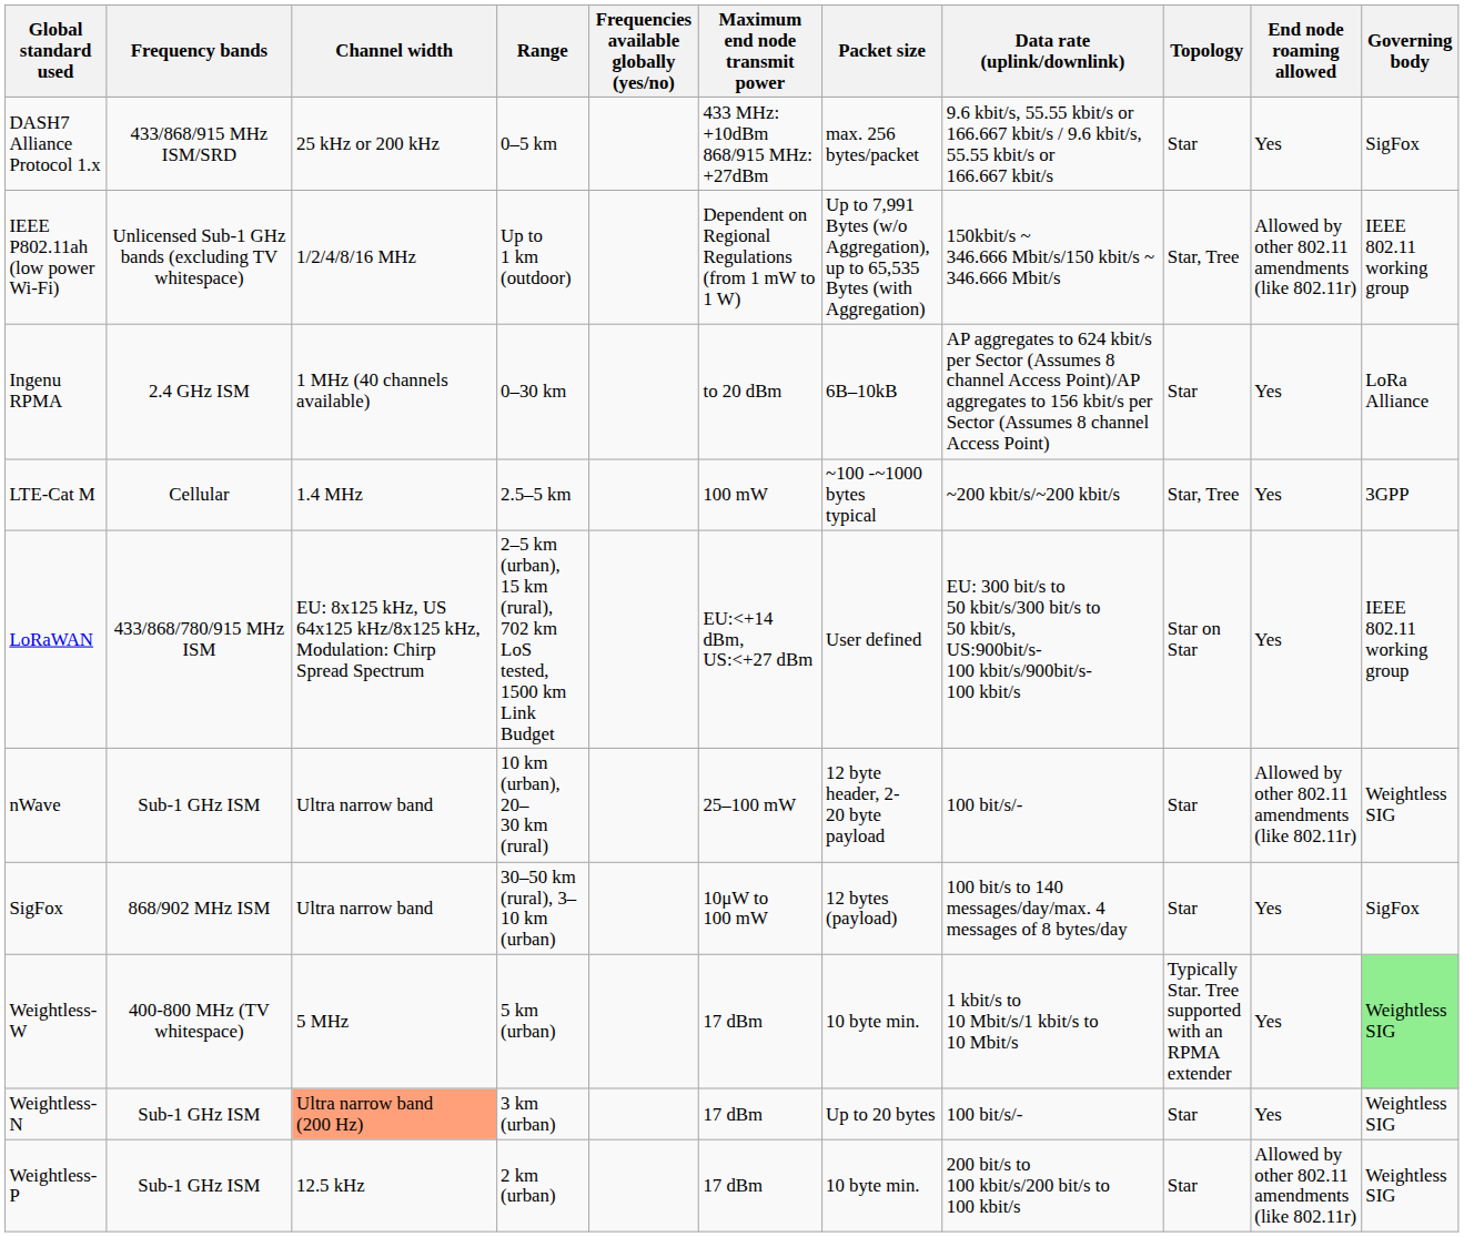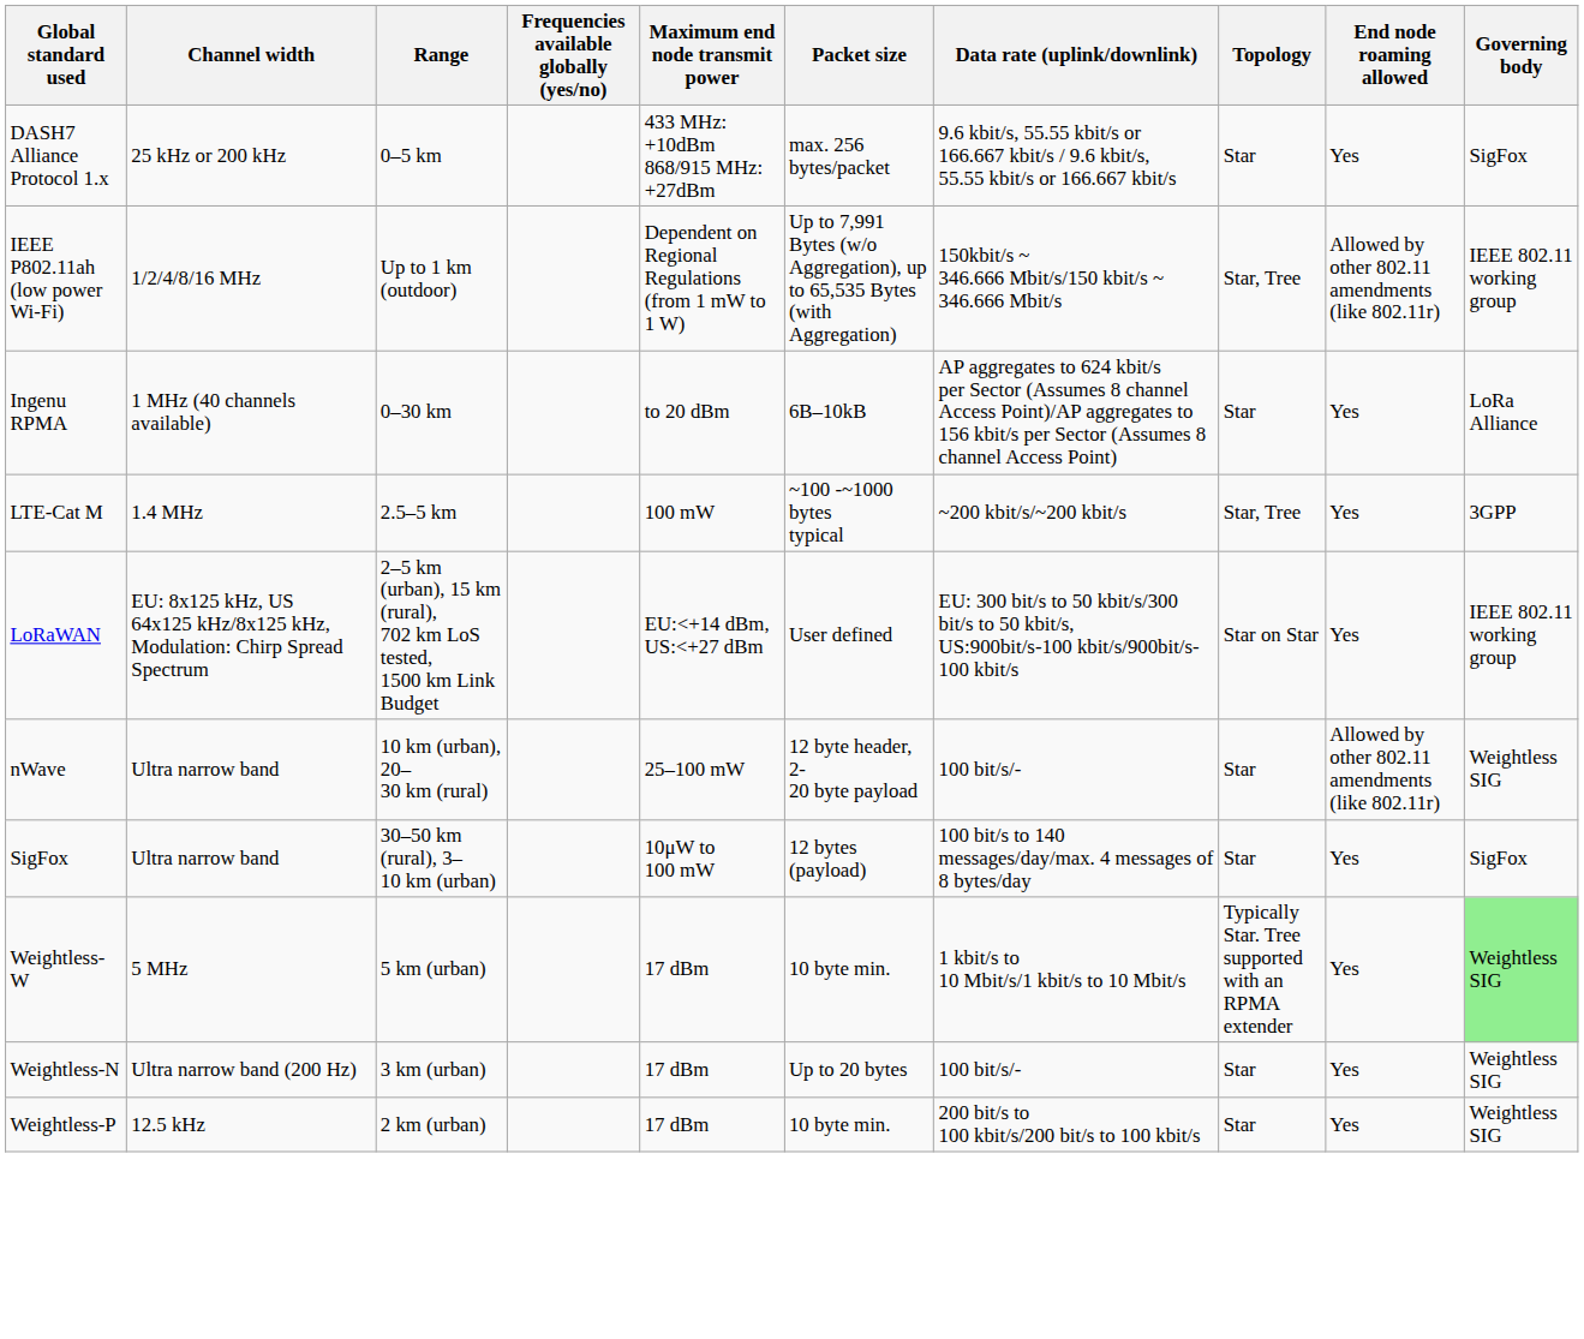- column: Frequency bands | 433/868/915 MHz ISM/SRD | Unlicensed Sub-1 GHz bands (excluding TV whitespace) | 2.4 GHz ISM | Cellular | 433/868/780/915 MHz ISM | Sub-1 GHz ISM | 868/902 MHz ISM | 400-800 MHz (TV whitespace) | Sub-1 GHz ISM | Sub-1 GHz ISM
Weightless-N | Channel width: lightsalmon background -> no background
Weightless-P | End node roaming allowed: Allowed by other 802.11 amendments (like 802.11r) -> Yes
